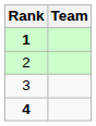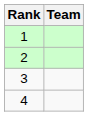1 | Rank: bold -> normal
4 | Rank: bold -> normal
